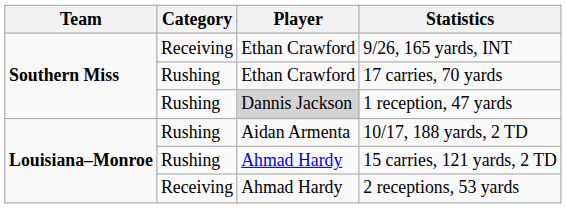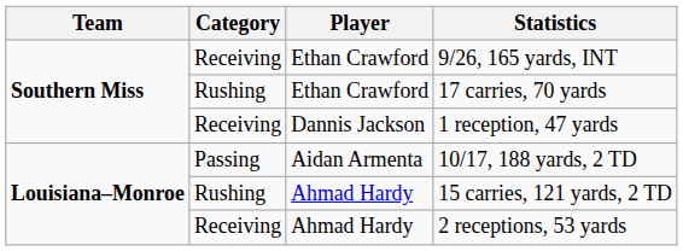1 reception, 47 yards | Category: Rushing -> Receiving
1 reception, 47 yards | Player: lightgrey background -> no background
10/17, 188 yards, 2 TD | Category: Rushing -> Passing
